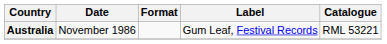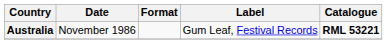Australia | Catalogue: normal -> bold
